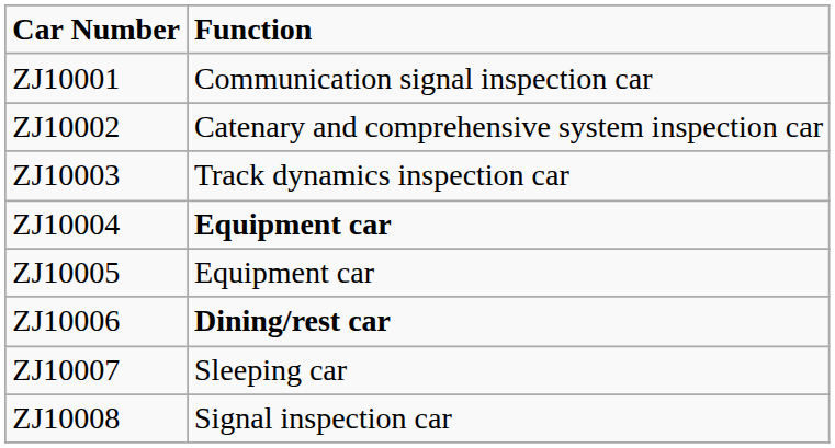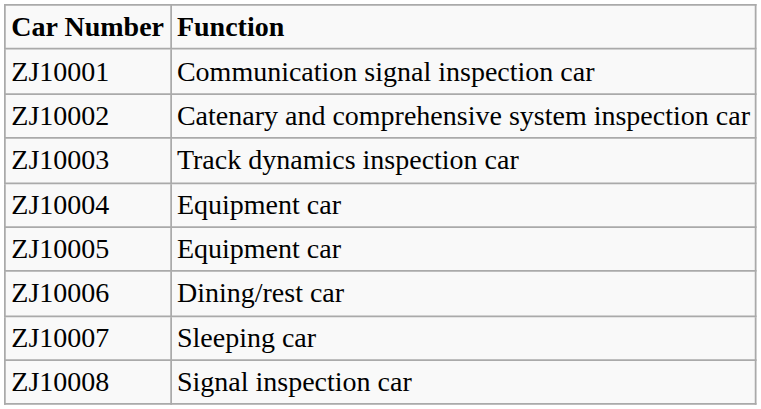ZJ10004 | Function: bold -> normal
ZJ10006 | Function: bold -> normal
